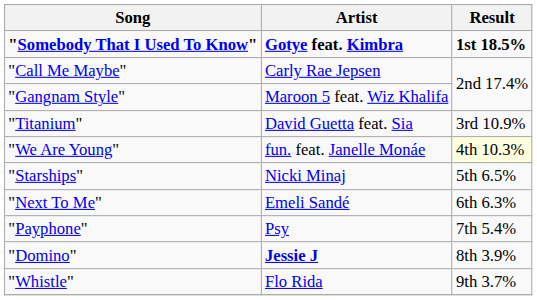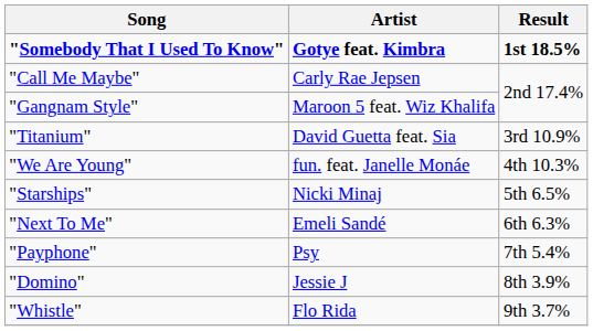"We Are Young" | Result: lightyellow background -> no background
"Domino" | Artist: bold -> normal
